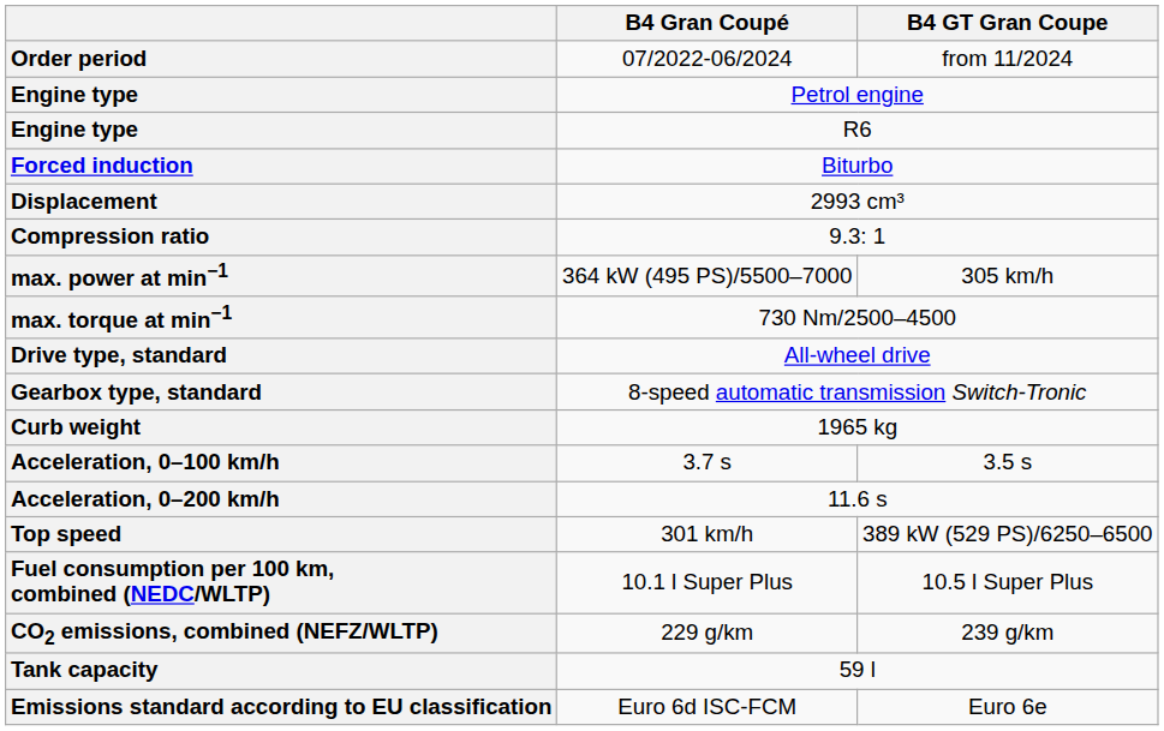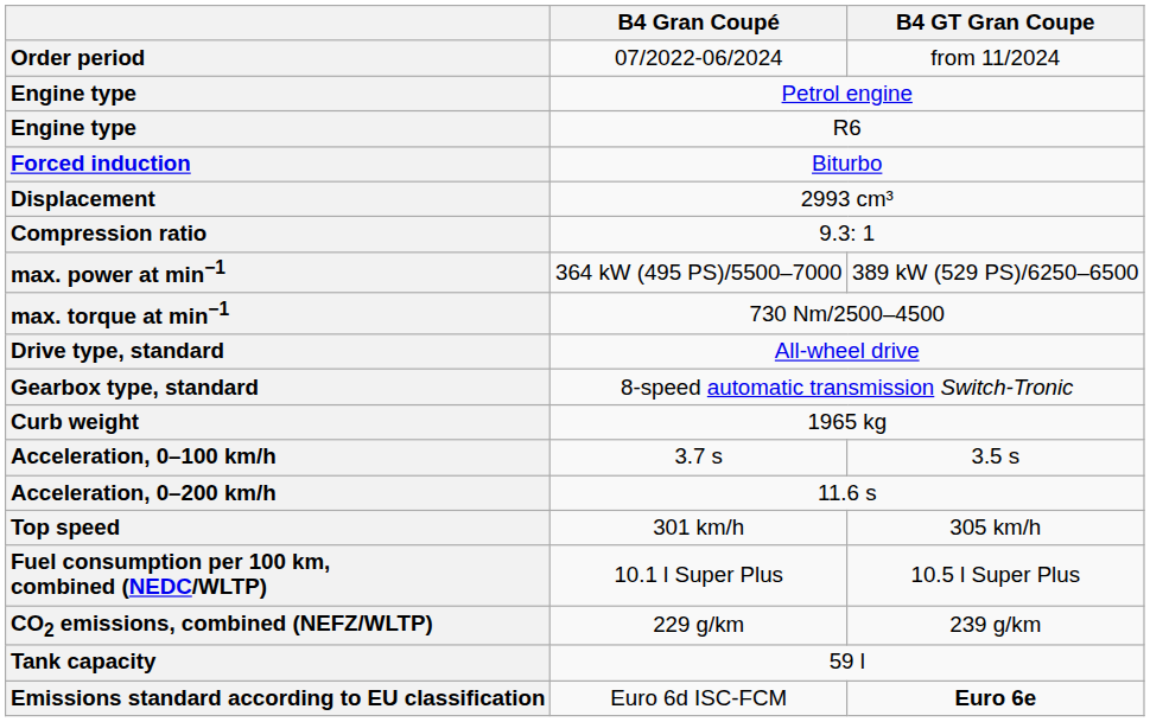max. power at min−1 | B4 GT Gran Coupe: 305 km/h -> 389 kW (529 PS)/6250–6500
Top speed | B4 GT Gran Coupe: 389 kW (529 PS)/6250–6500 -> 305 km/h
Emissions standard according to EU classification | B4 GT Gran Coupe: normal -> bold
